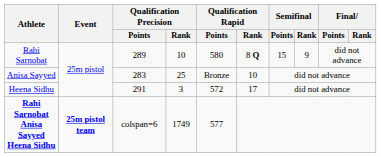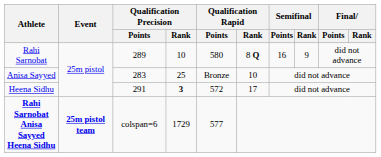Rahi Sarnobat | Semifinal / Points: 15 -> 16
Heena Sidhu | Qualification Precision / Rank: normal -> bold
Rahi Sarnobat Anisa Sayyed Heena Sidhu | Qualification Precision / Rank: 1749 -> 1729
